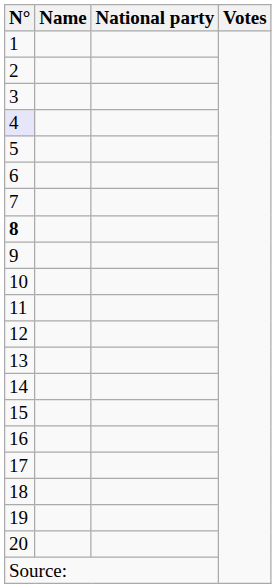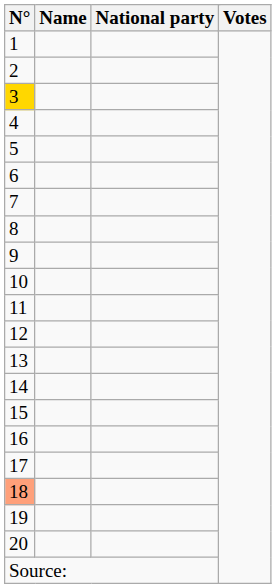3 | N°: no background -> gold background
4 | N°: lavender background -> no background
8 | N°: bold -> normal
18 | N°: no background -> lightsalmon background
